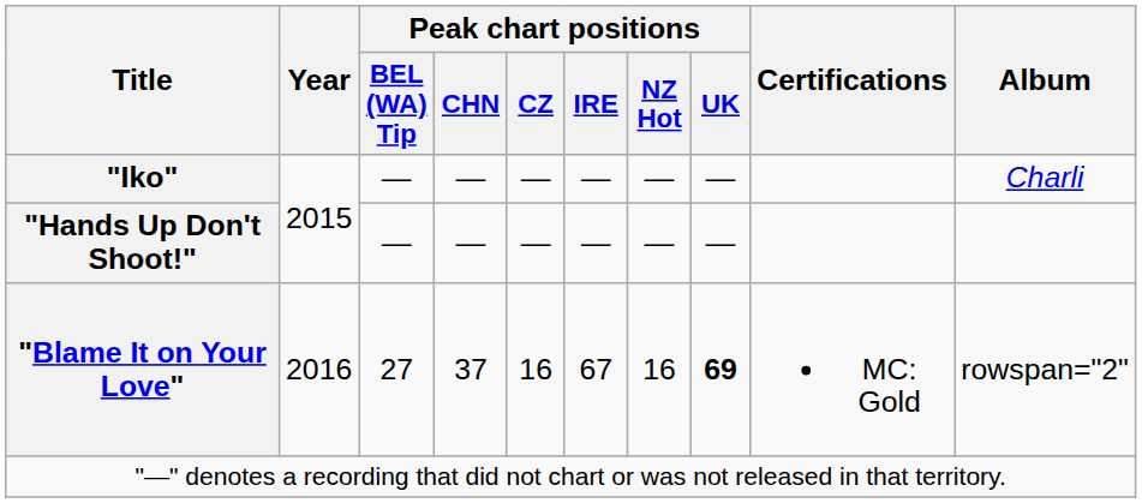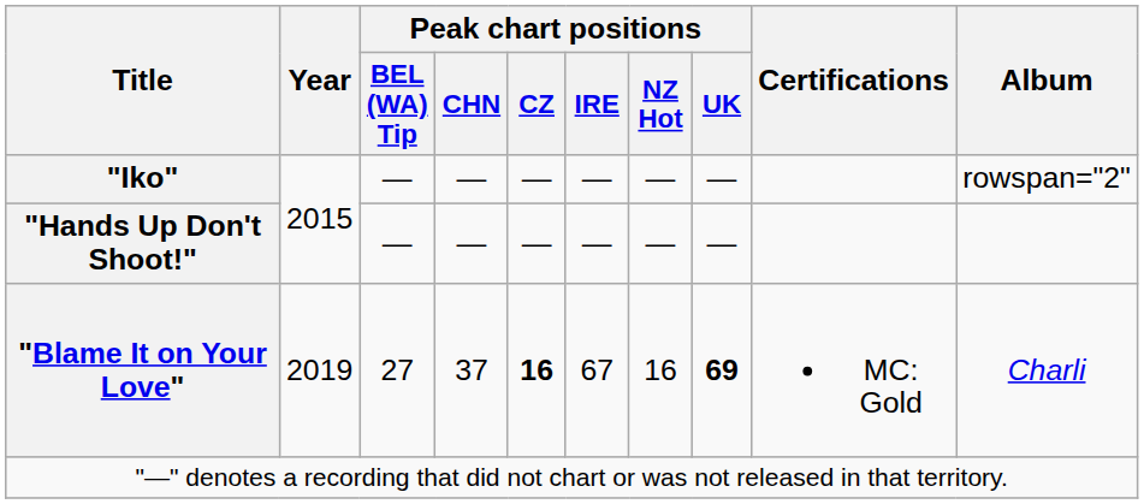"Iko" | Album: Charli -> rowspan="2"
"Blame It on Your Love" | Year: 2016 -> 2019
"Blame It on Your Love" | Peak chart positions / CZ: normal -> bold
"Blame It on Your Love" | Album: rowspan="2" -> Charli
